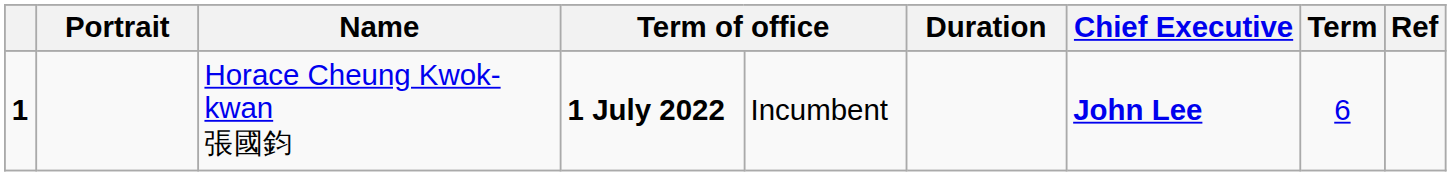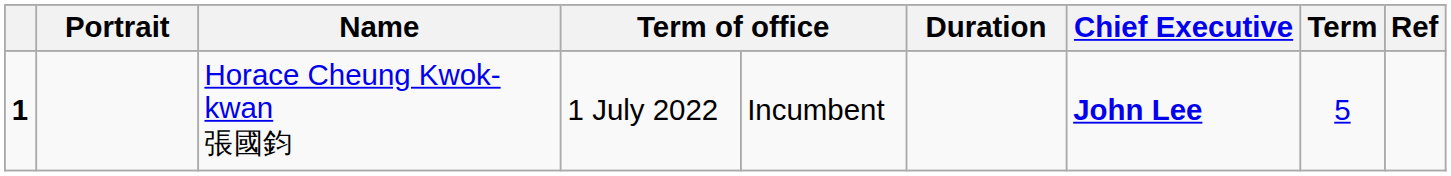Horace Cheung Kwok-kwan 張國鈞 | column 4: bold -> normal
Horace Cheung Kwok-kwan 張國鈞 | Term: 6 -> 5
